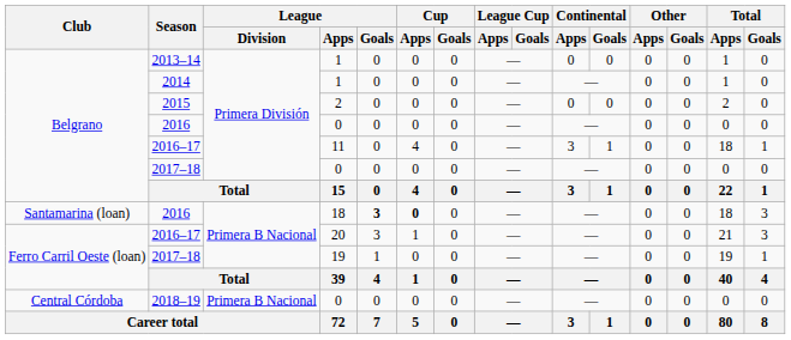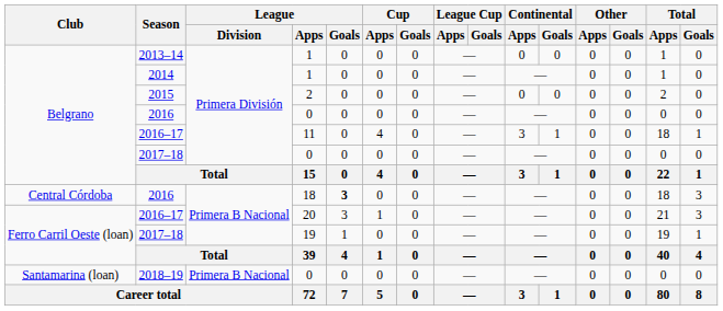2016 / 18 | Club: Santamarina (loan) -> Central Córdoba
2016 / 18 | Cup / Apps: bold -> normal
2018–19 | Club: Central Córdoba -> Santamarina (loan)
